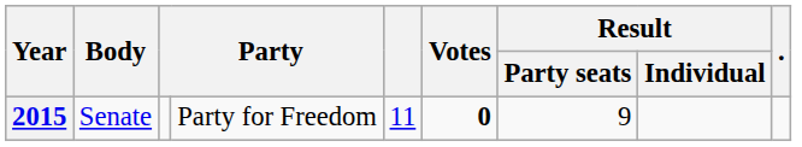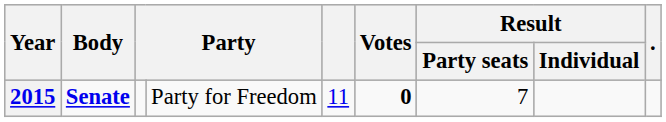2015 | Body: normal -> bold
2015 | Result / Party seats: 9 -> 7
